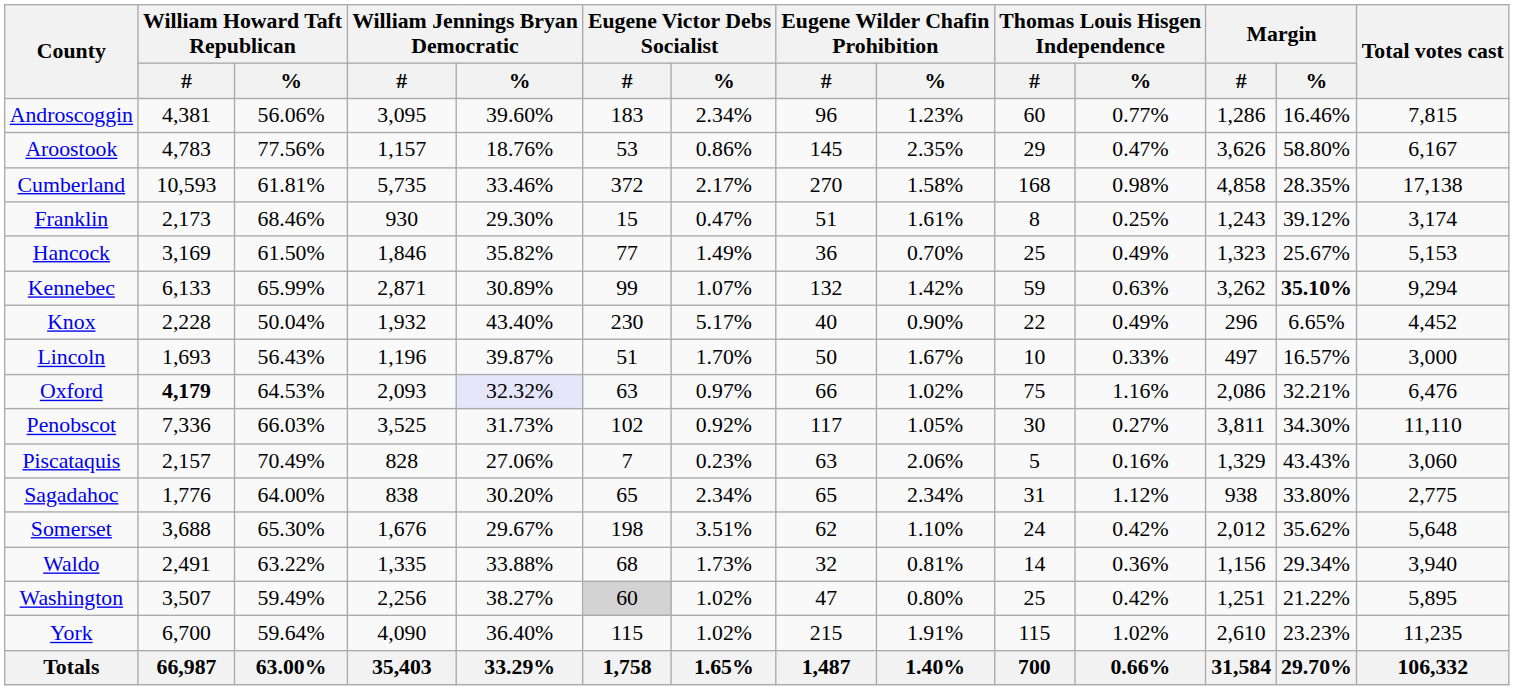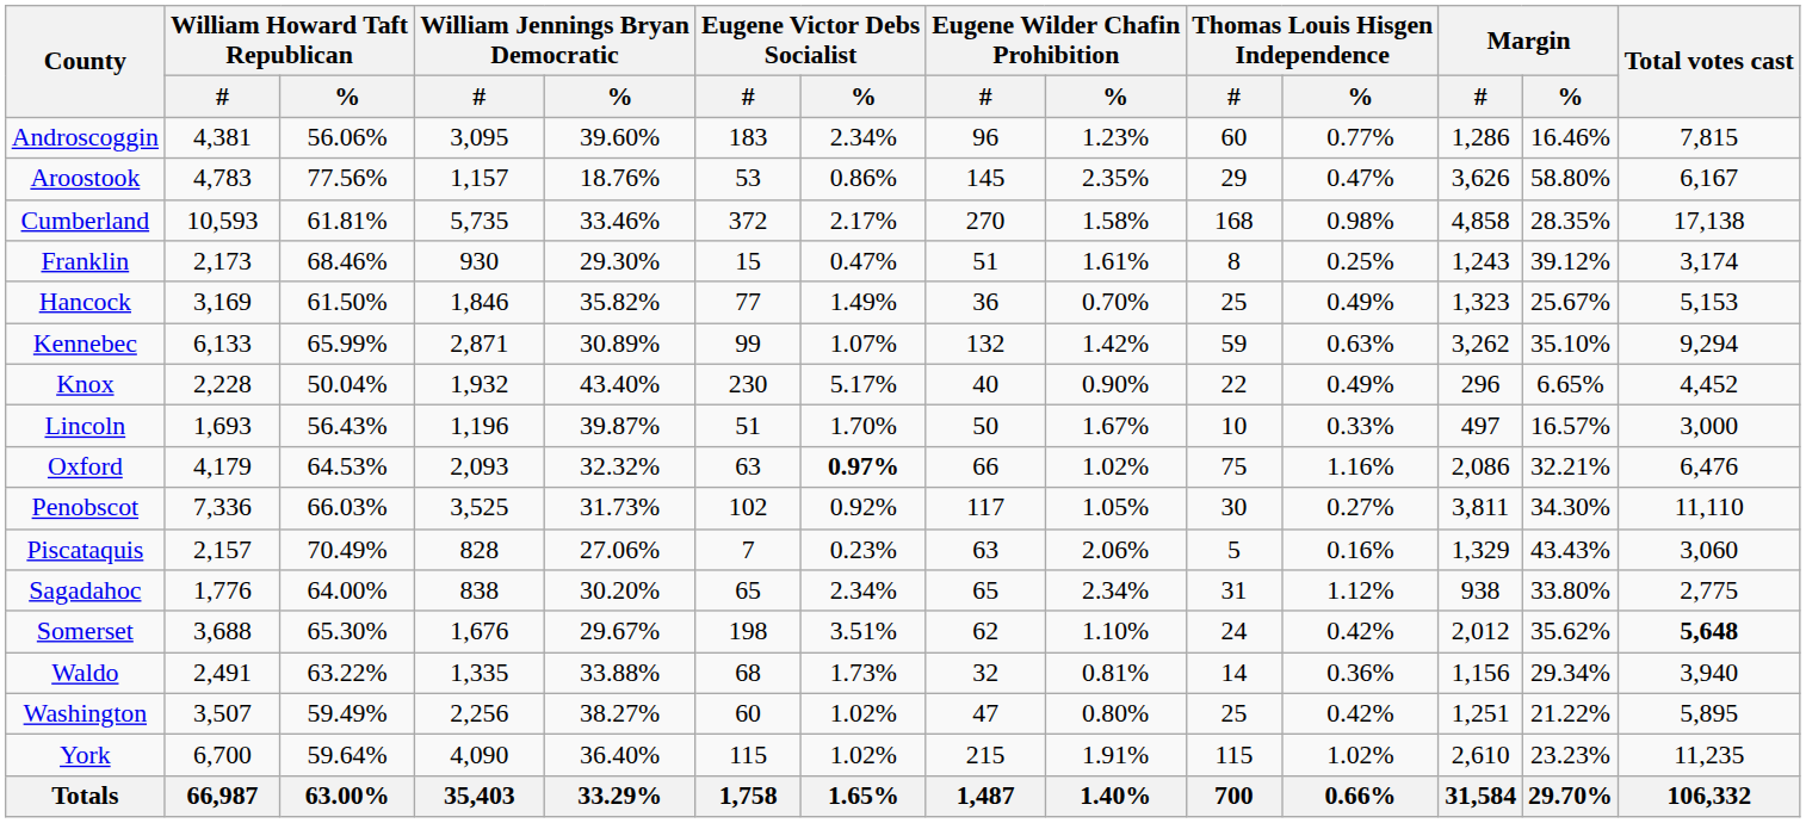Kennebec | Margin / %: bold -> normal
Oxford | William Howard Taft Republican / #: bold -> normal
Oxford | William Jennings Bryan Democratic / %: lavender background -> no background
Oxford | Eugene Victor Debs Socialist / %: normal -> bold
Somerset | Total votes cast: normal -> bold
Washington | Eugene Victor Debs Socialist / #: lightgrey background -> no background
